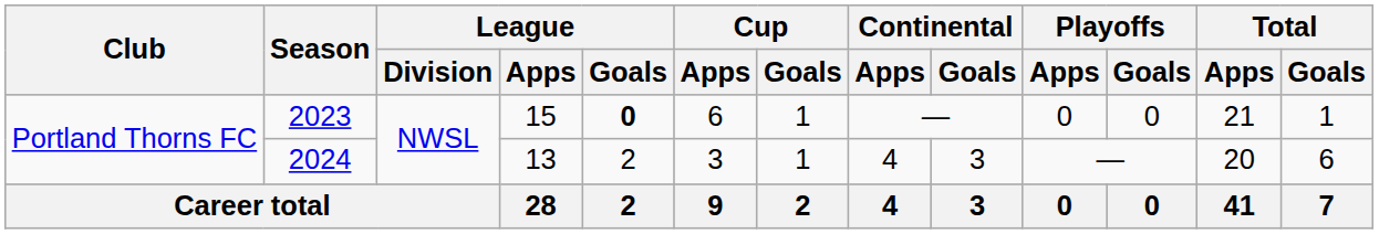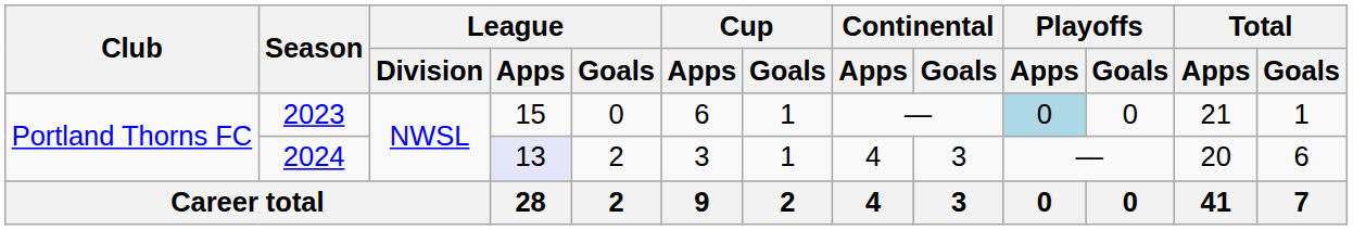2023 | League / Goals: bold -> normal
2023 | Playoffs / Apps: no background -> lightblue background
2024 | League / Apps: no background -> lavender background
